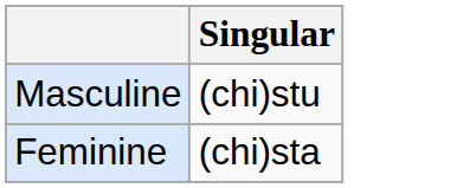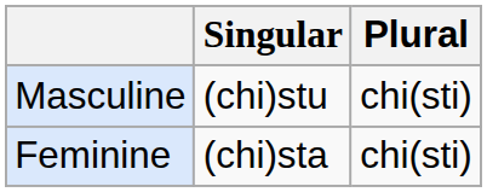+ column: Plural | chi(sti) | chi(sti)
